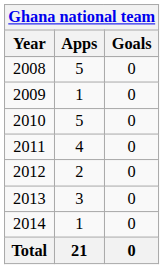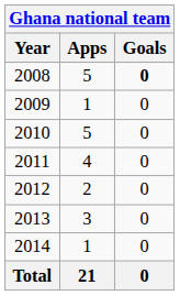2008 | Goals: normal -> bold
